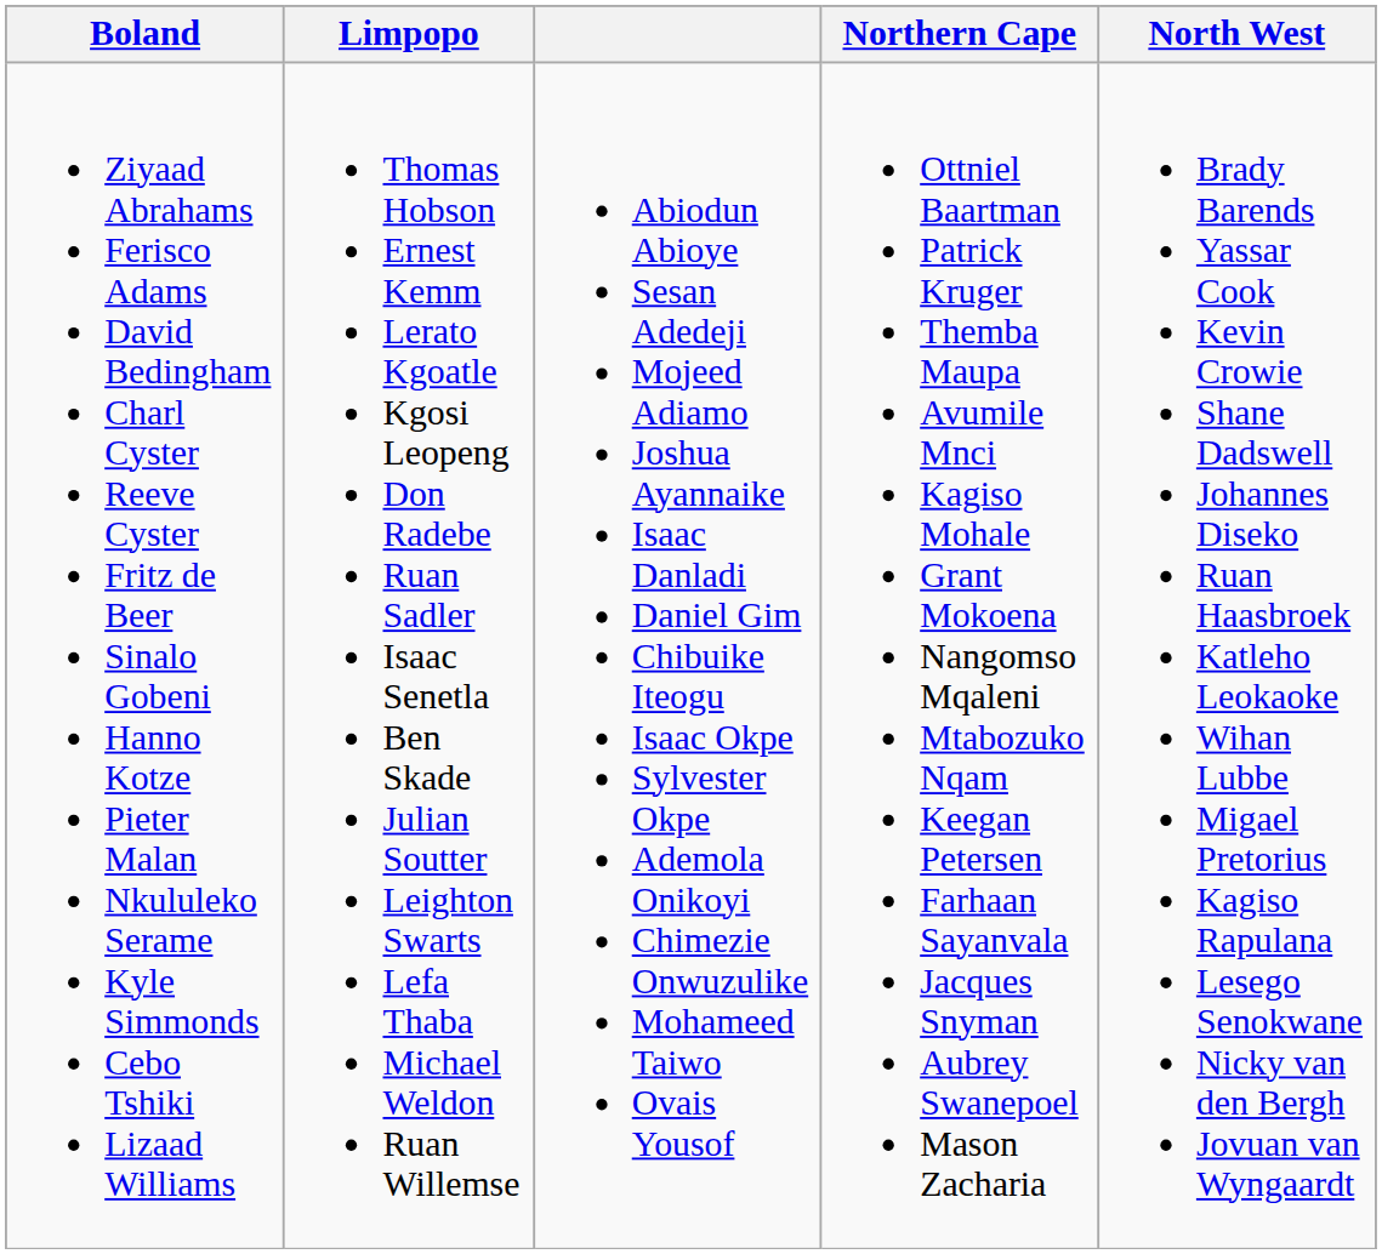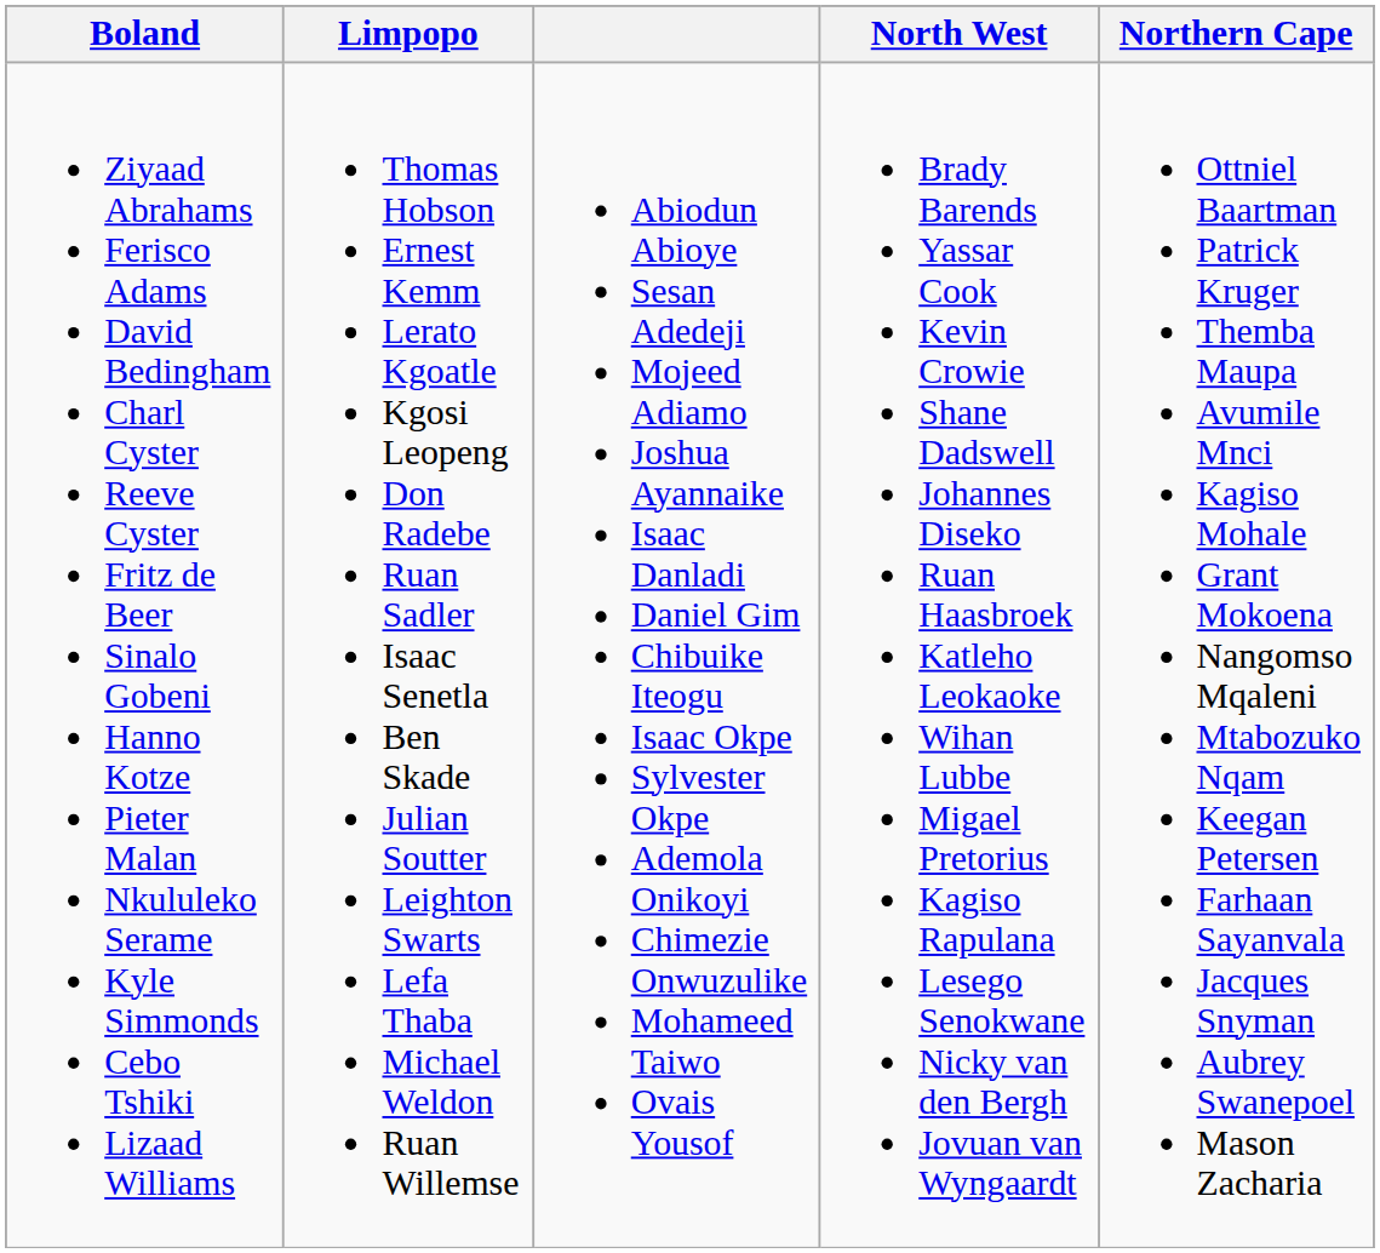columns swapped: Northern Cape <-> North West
